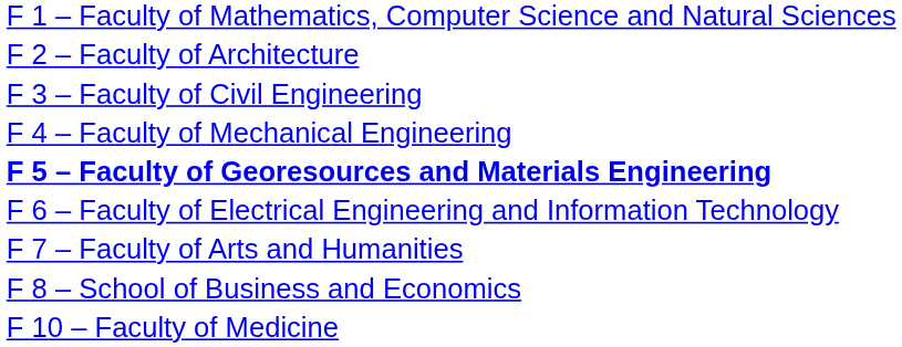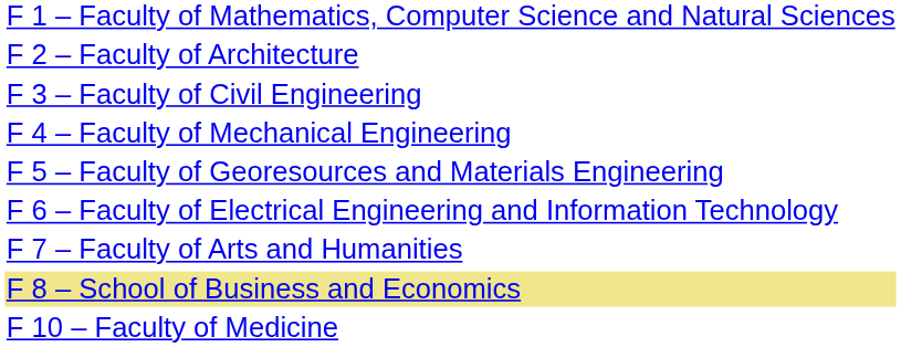row 5 | column 1: bold -> normal
row 8 | column 1: no background -> khaki background
